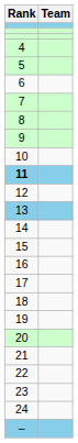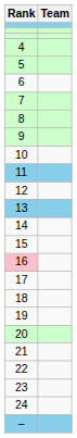row 12 | Rank: bold -> normal
row 17 | Rank: no background -> pink background
